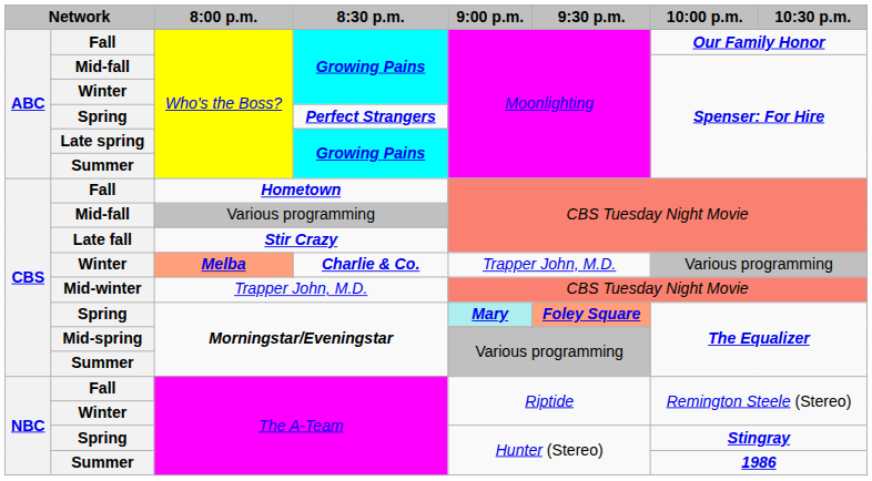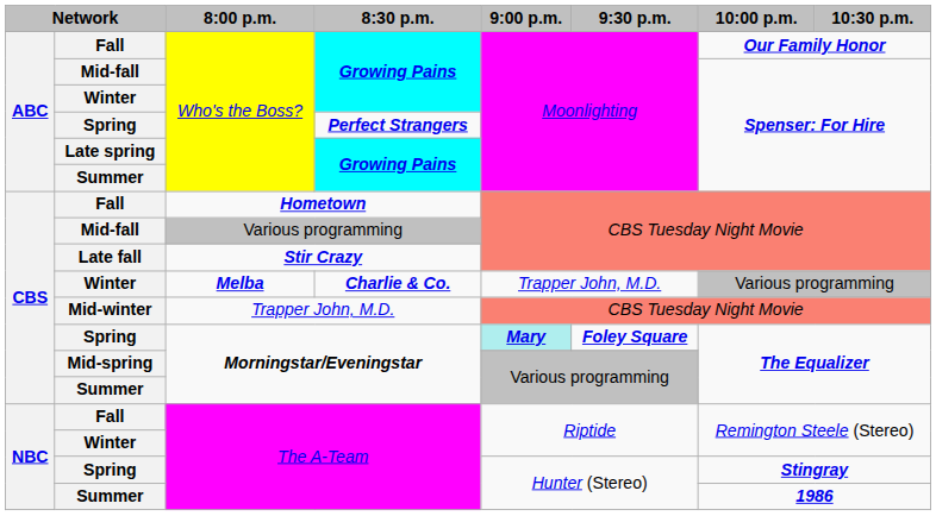Winter / Charlie & Co. | 8:00 p.m.: lightsalmon background -> no background
Spring / Morningstar/Eveningstar | 9:30 p.m.: lightsalmon background -> no background
